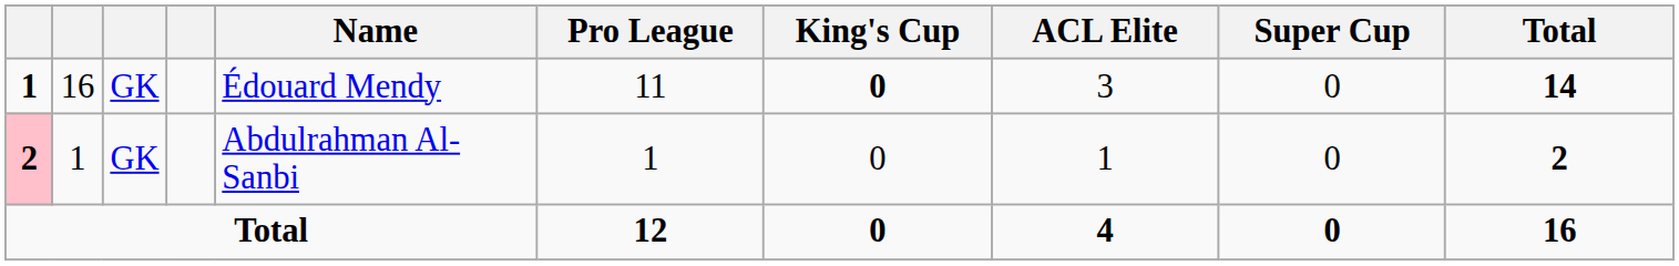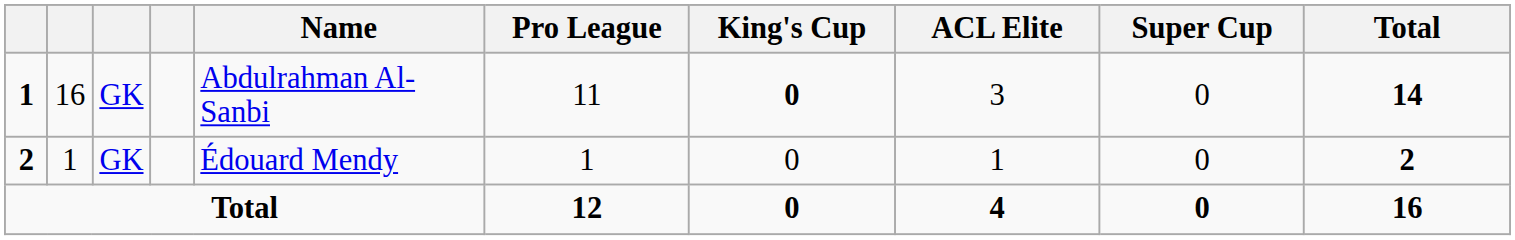row 2 | Name: Édouard Mendy -> Abdulrahman Al-Sanbi
row 3 | column 1: pink background -> no background
row 3 | Name: Abdulrahman Al-Sanbi -> Édouard Mendy
